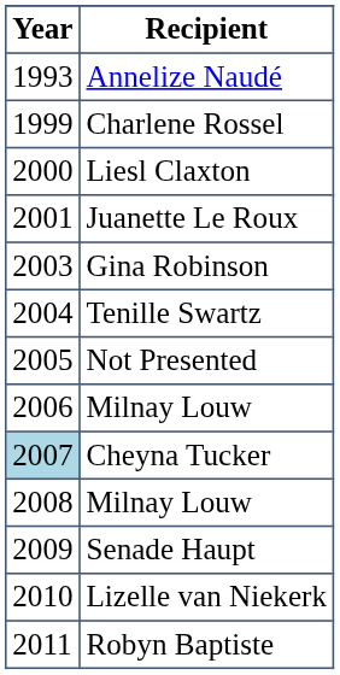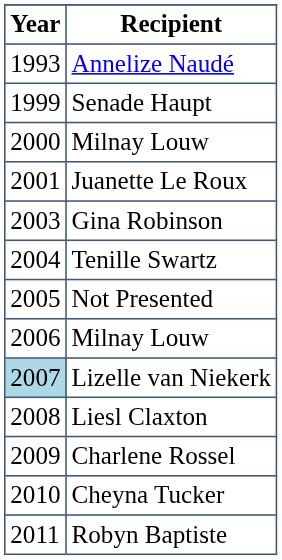row 3 | Recipient: Charlene Rossel -> Senade Haupt
row 4 | Recipient: Liesl Claxton -> Milnay Louw
row 10 | Recipient: Cheyna Tucker -> Lizelle van Niekerk
row 11 | Recipient: Milnay Louw -> Liesl Claxton
row 12 | Recipient: Senade Haupt -> Charlene Rossel
row 13 | Recipient: Lizelle van Niekerk -> Cheyna Tucker
